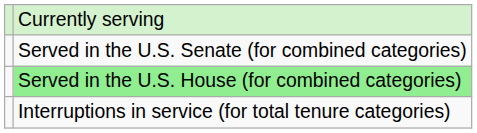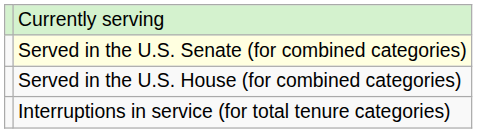row 2 | column 2: no background -> lightyellow background
row 3 | column 2: lightgreen background -> no background
